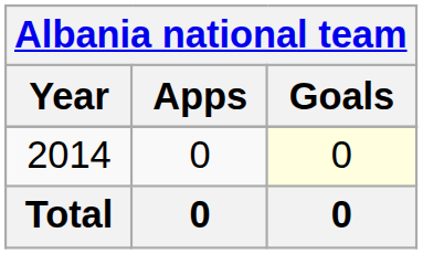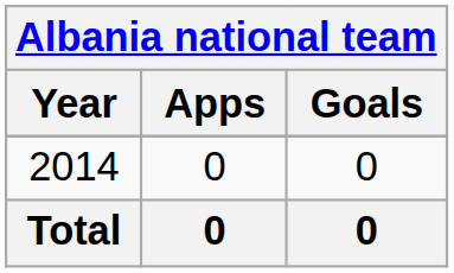2014 | Goals: lightyellow background -> no background
